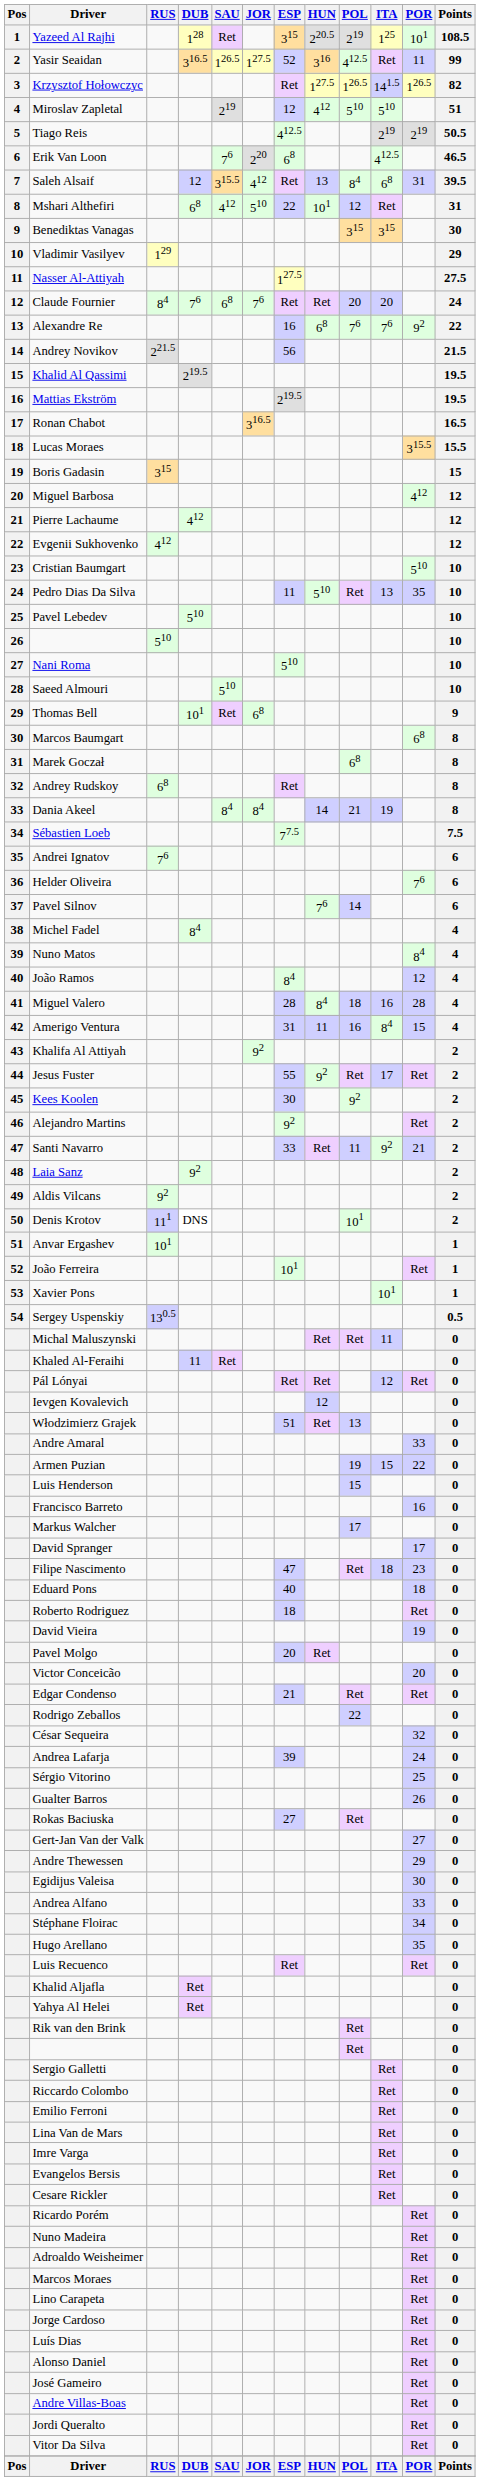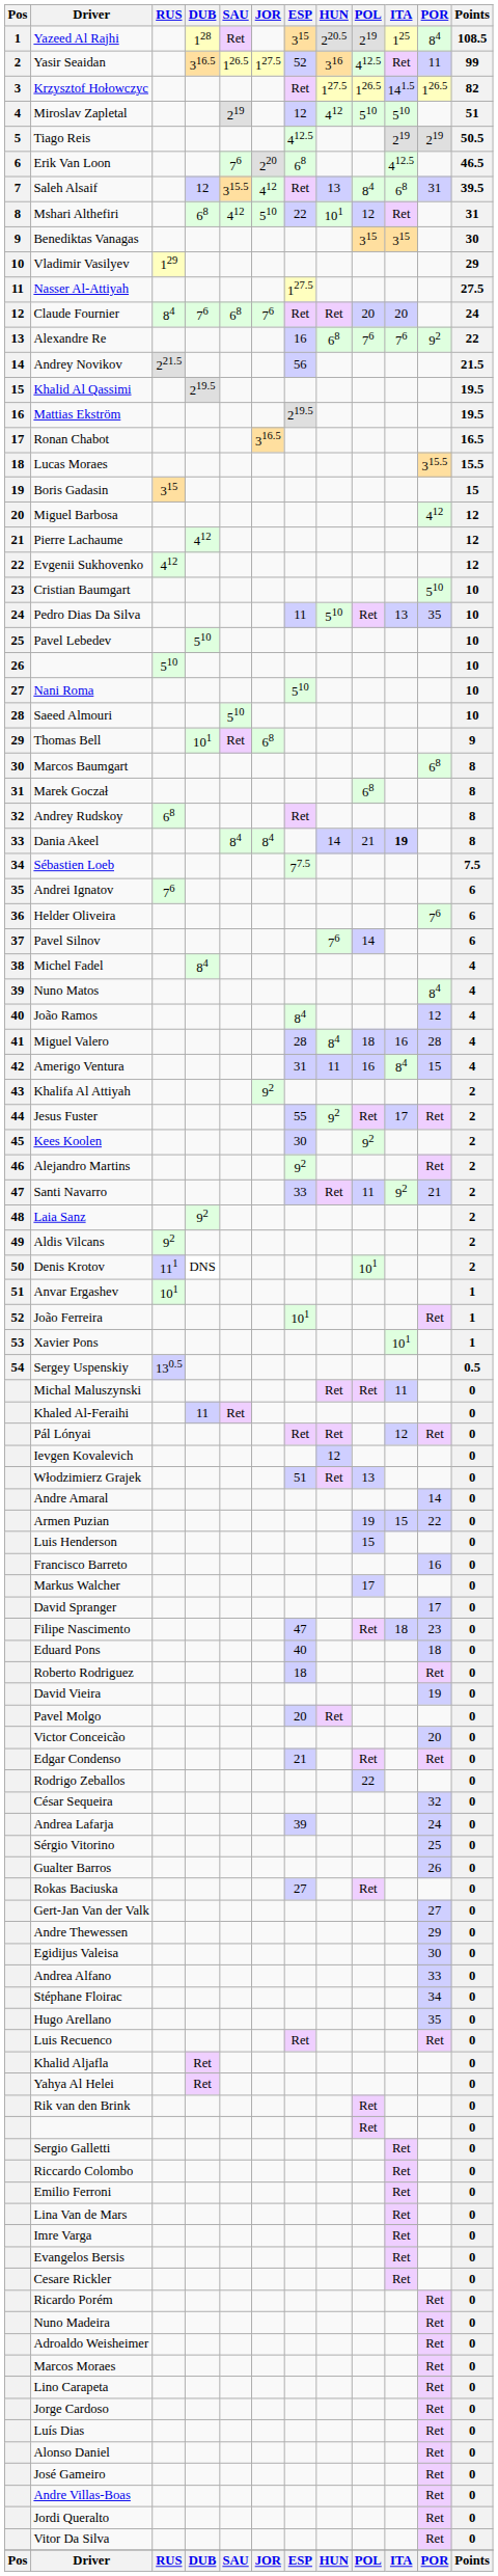Yazeed Al Rajhi | POR: 101 -> 84
Dania Akeel | ITA: normal -> bold
Andre Amaral | POR: 33 -> 14
